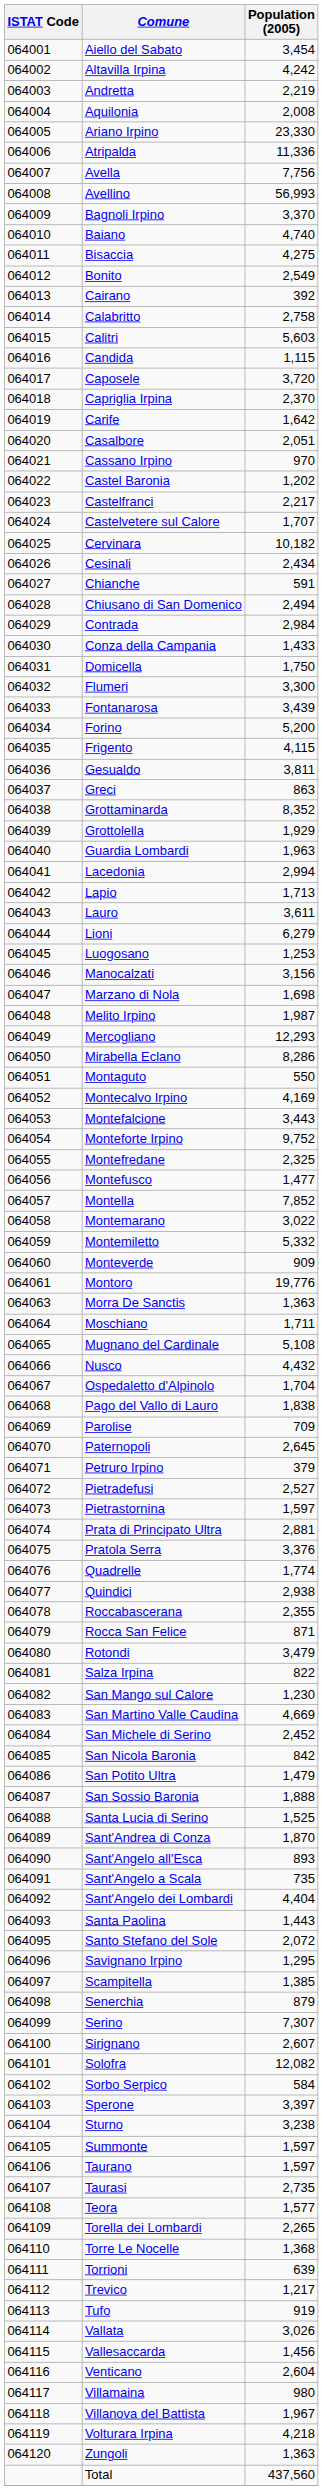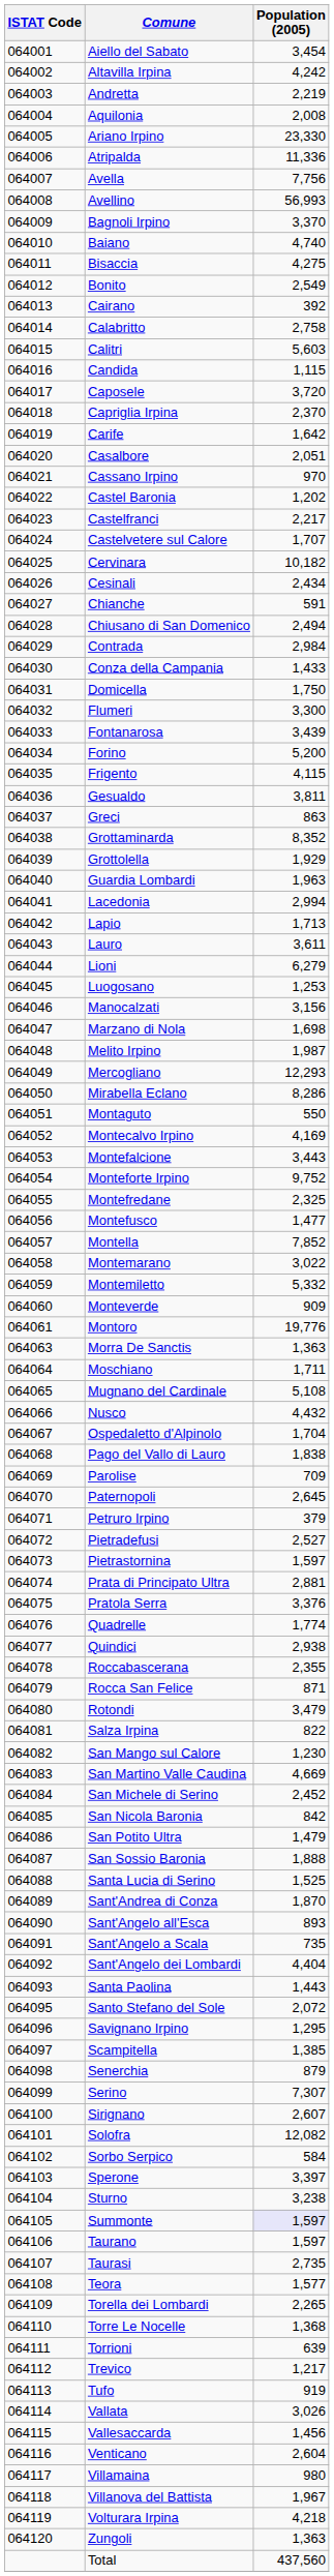Summonte | Population (2005): no background -> lavender background
